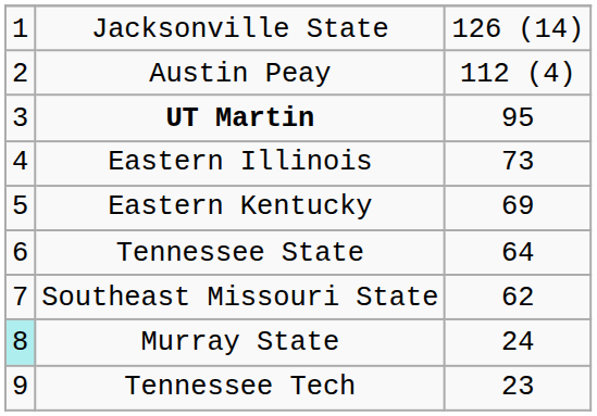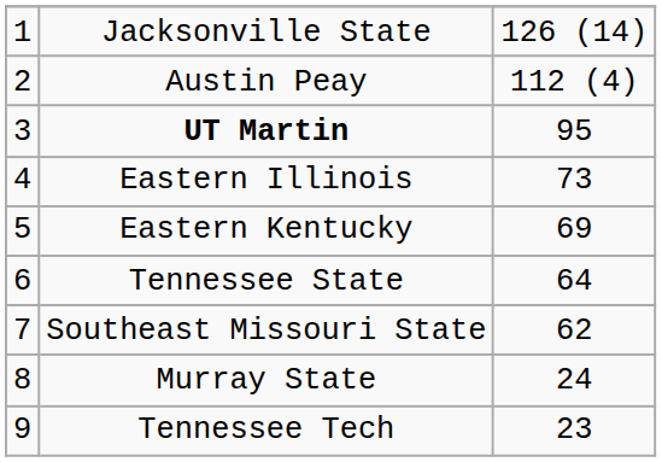Murray State | column 1: paleturquoise background -> no background
